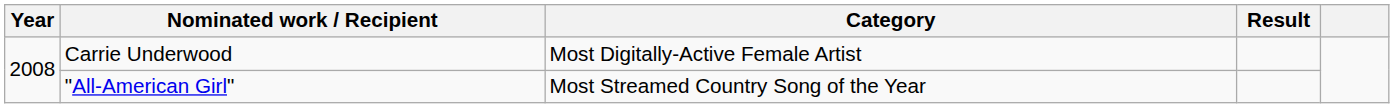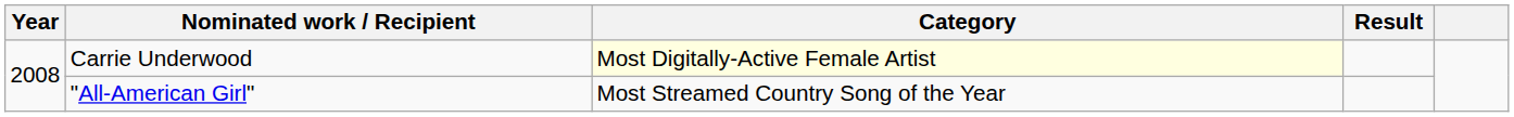Carrie Underwood | Category: no background -> lightyellow background
